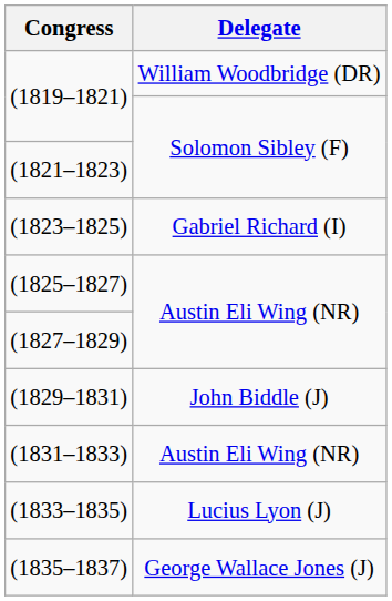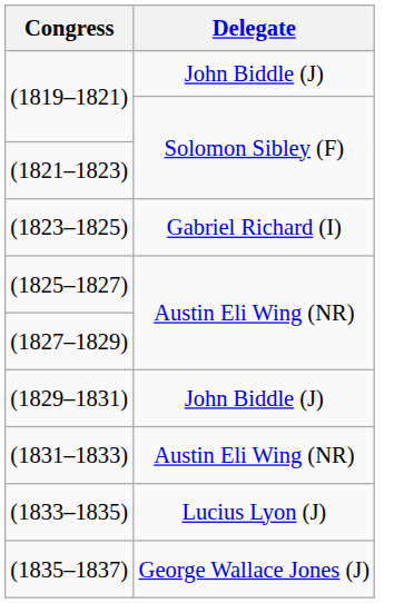row 2 | Delegate: William Woodbridge (DR) -> John Biddle (J)
